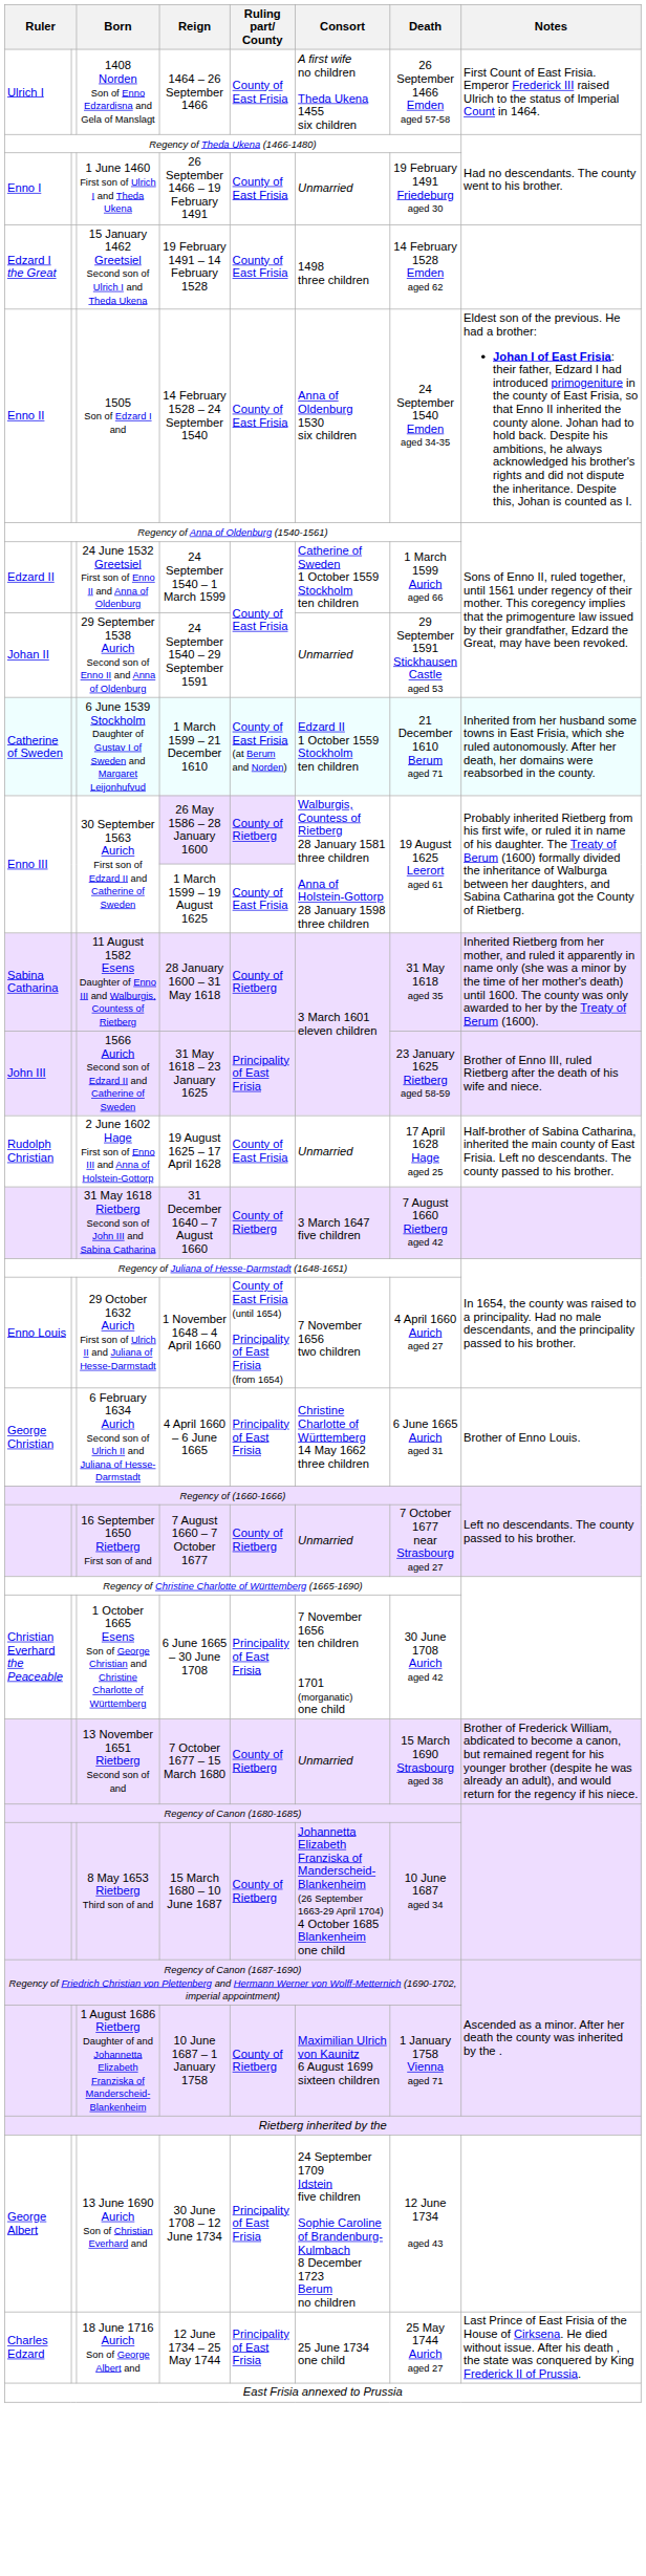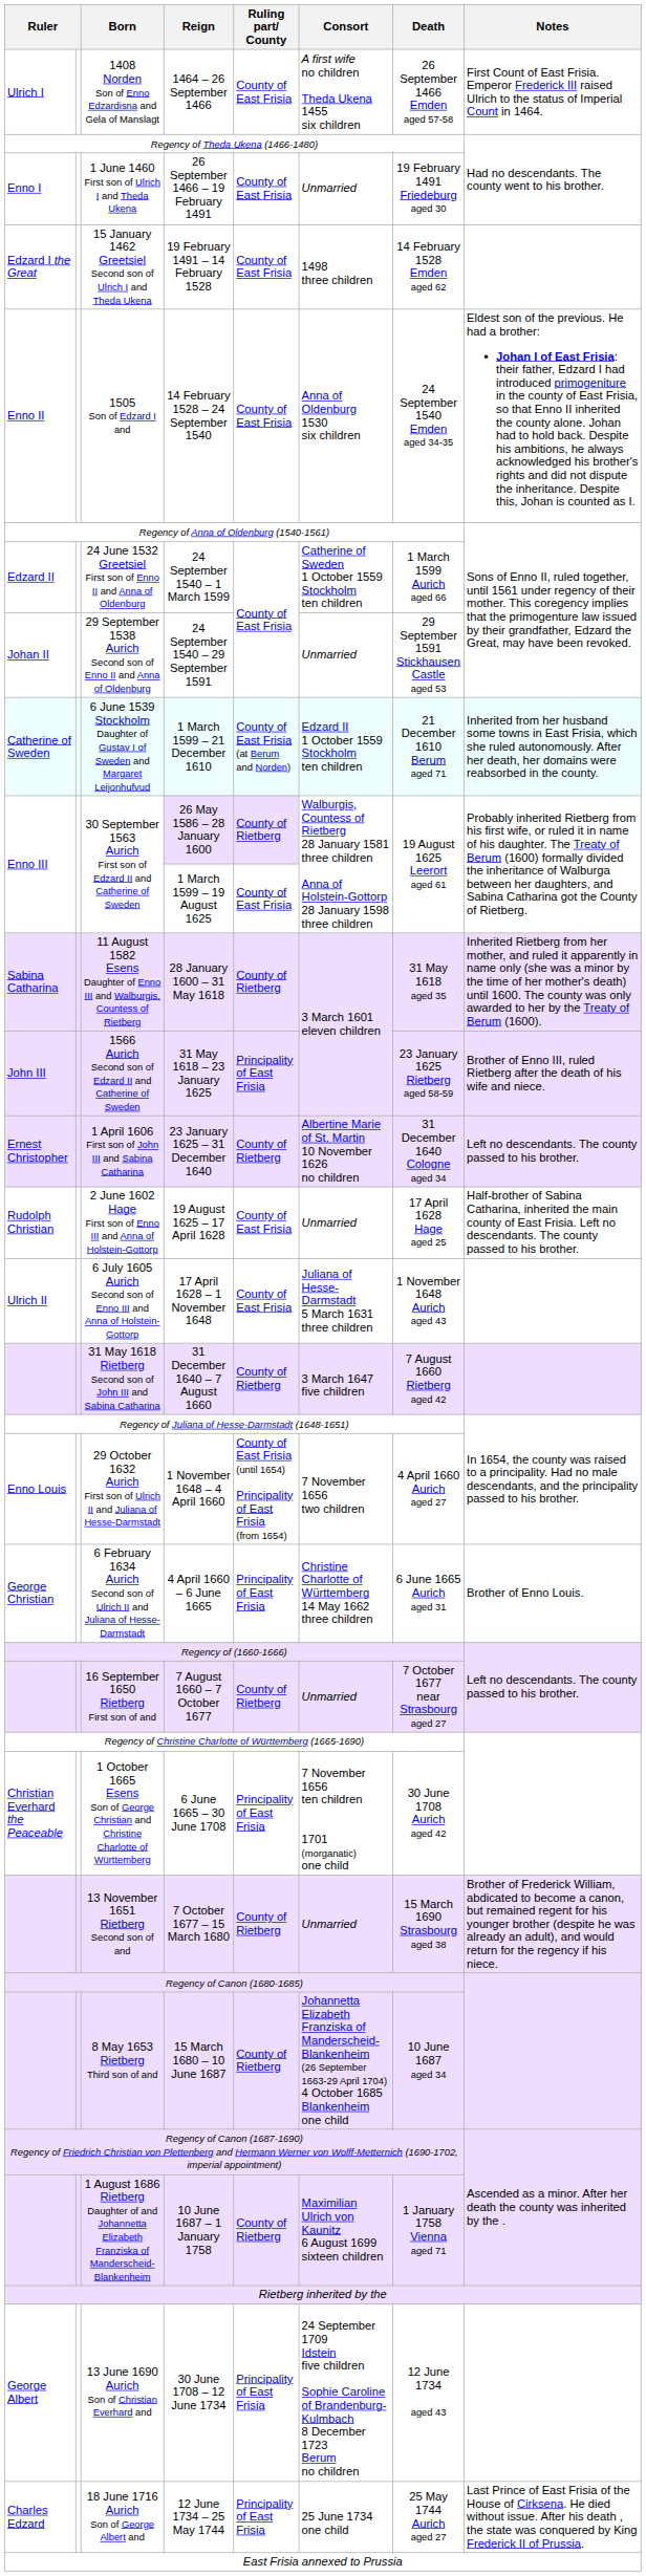+ row: Ernest Christopher | 1 April 1606 First son of John III and Sabina Catharina | 23 January 1625 – 31 December 1640 | County of Rietberg | Albertine Marie of St. Martin 10 November 1626 no children | 31 December 1640 Cologne aged 34 | Left no descendants. The county passed to his brother.
+ row: Ulrich II | 6 July 1605 Aurich Second son of Enno III and Anna of Holstein-Gottorp | 17 April 1628 – 1 November 1648 | County of East Frisia | Juliana of Hesse-Darmstadt 5 March 1631 three children | 1 November 1648 Aurich aged 43
